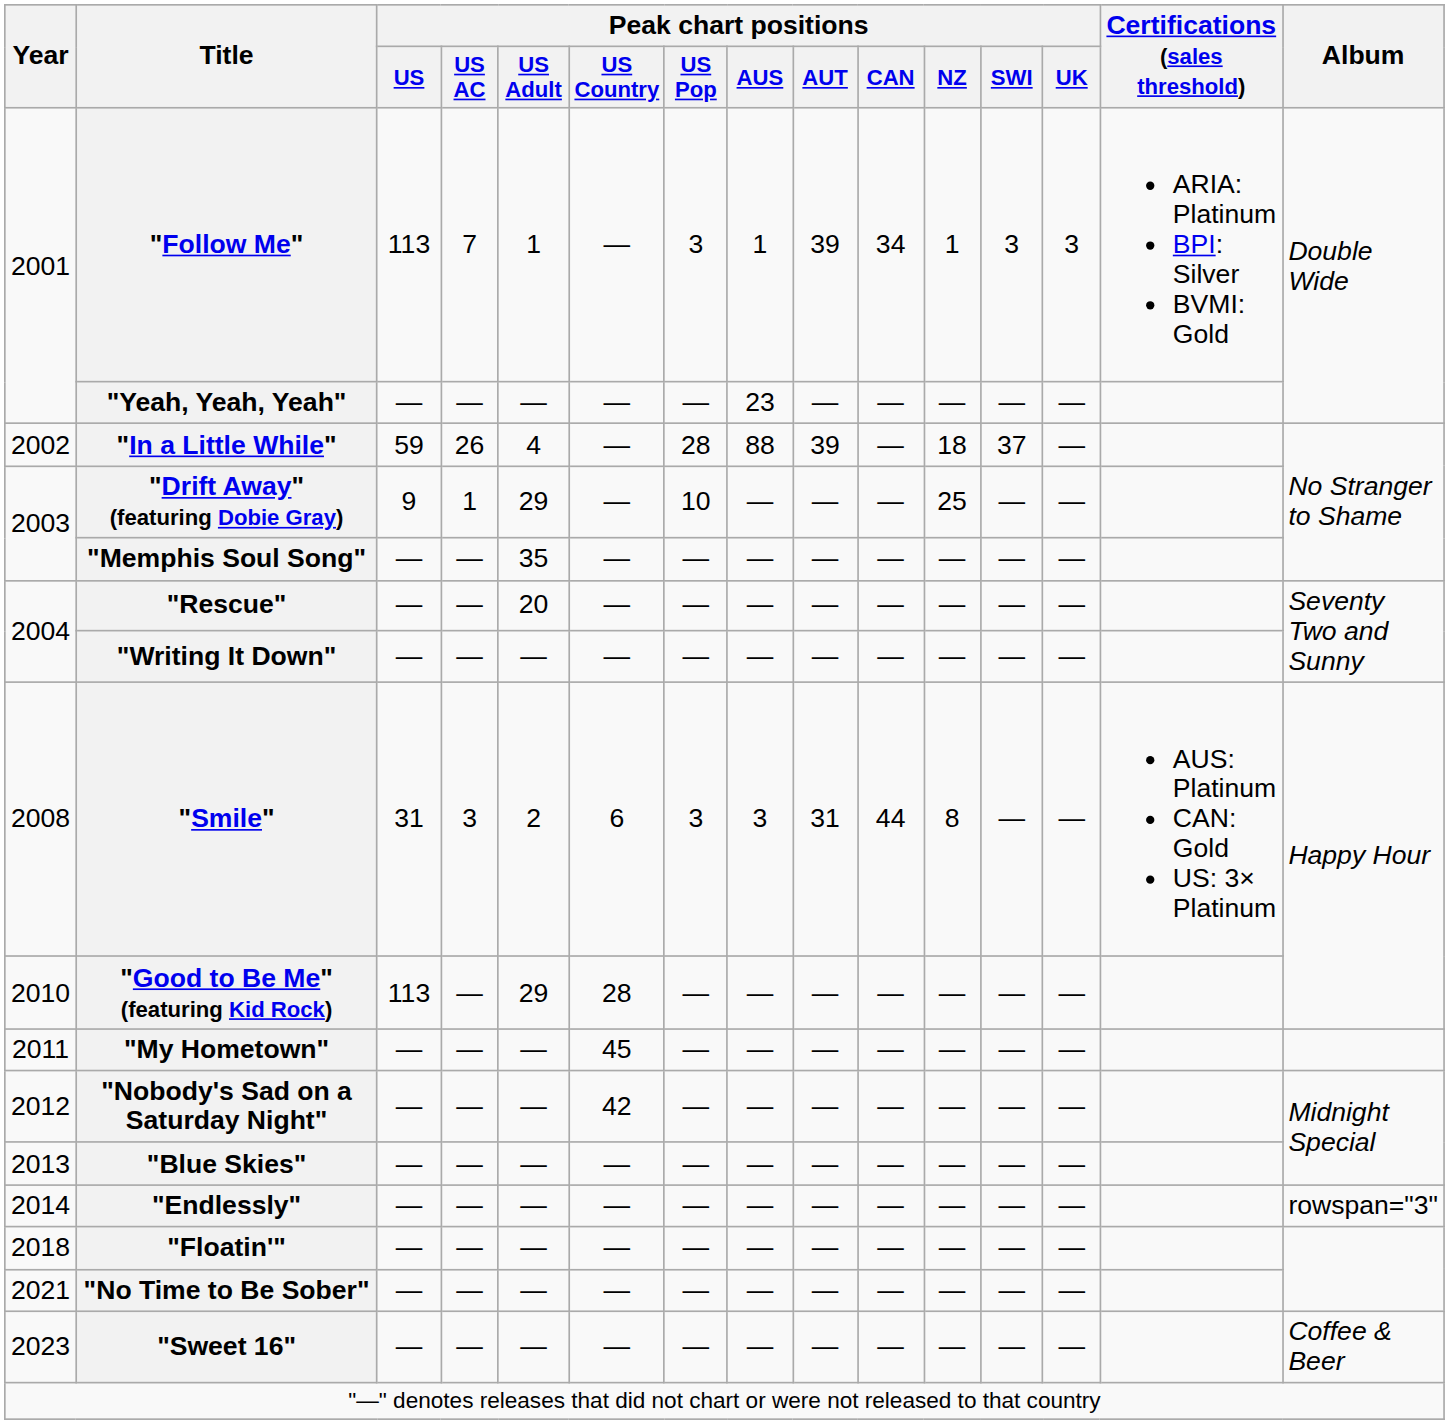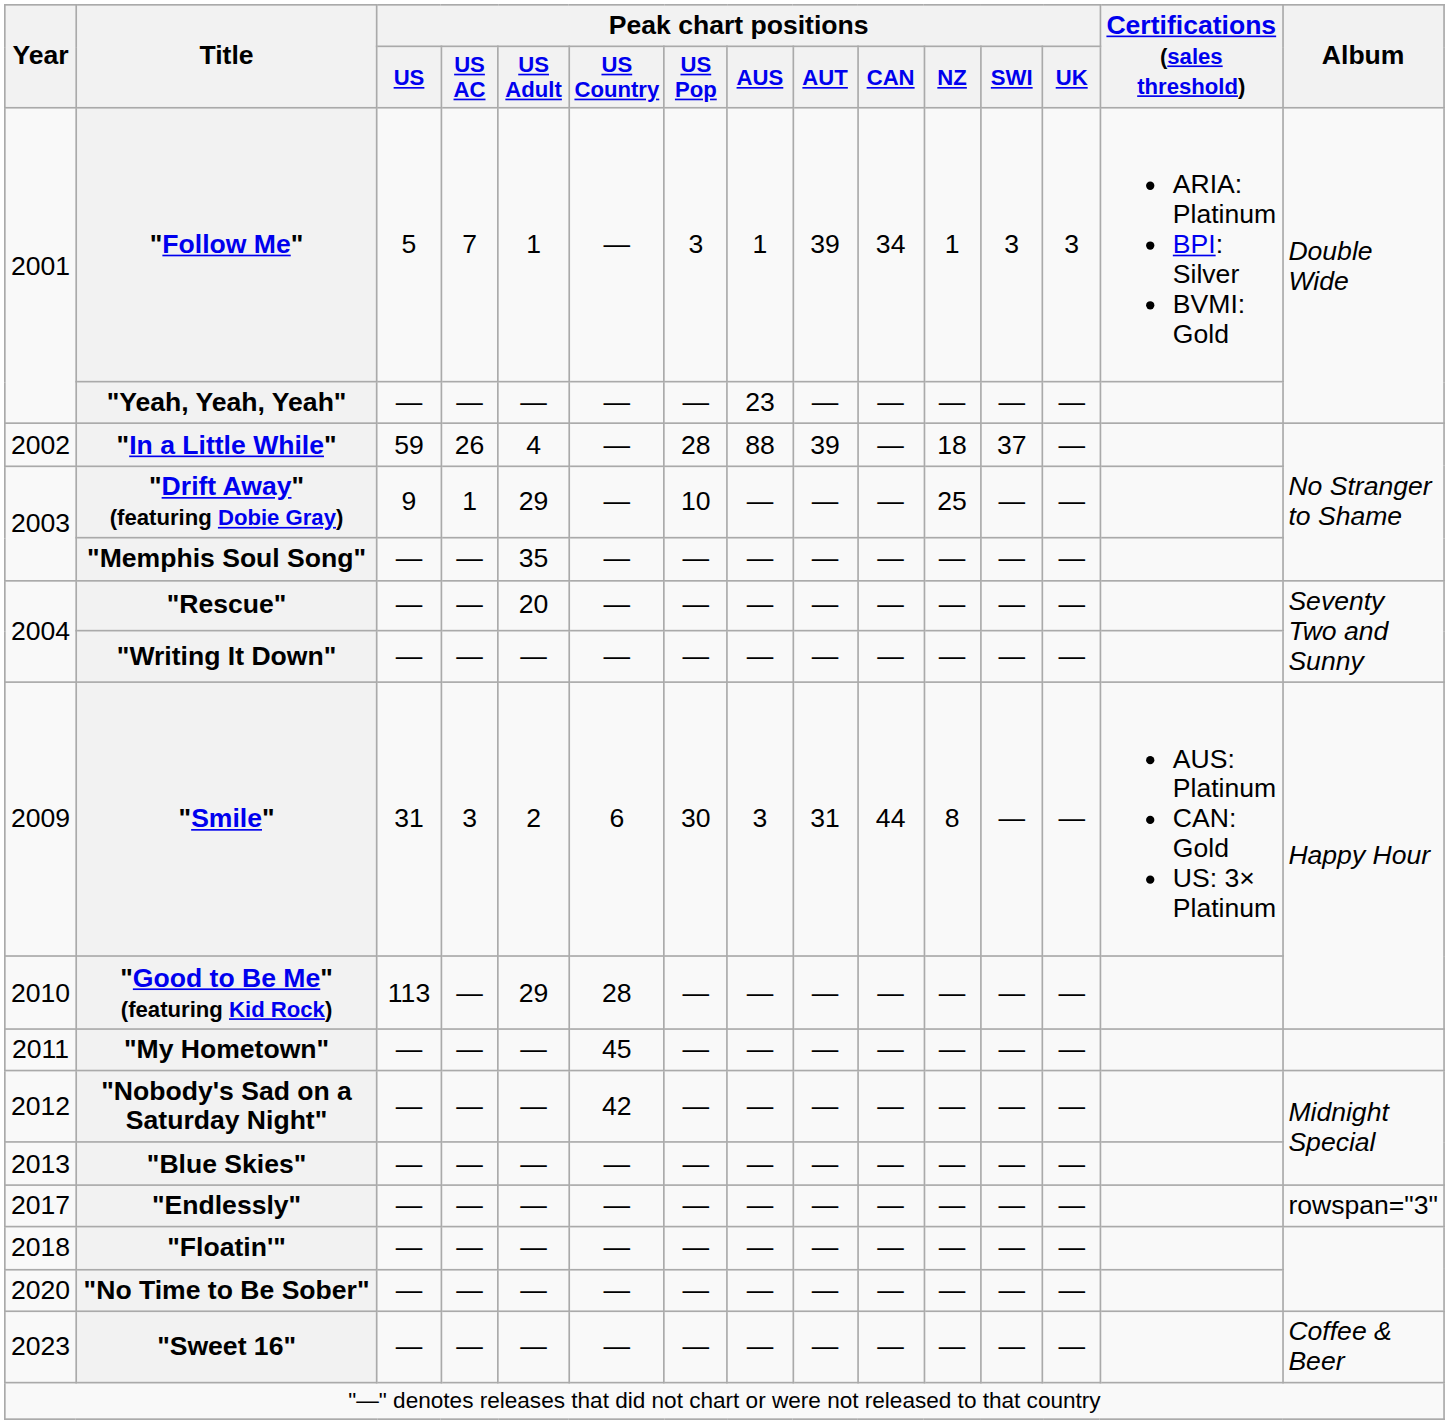"Follow Me" | Peak chart positions / US: 113 -> 5
"Smile" | Year: 2008 -> 2009
"Smile" | Peak chart positions / US Pop: 3 -> 30
"Endlessly" | Year: 2014 -> 2017
"No Time to Be Sober" | Year: 2021 -> 2020
